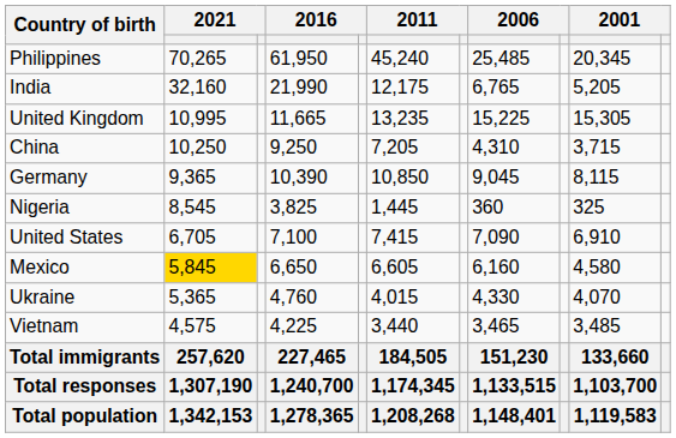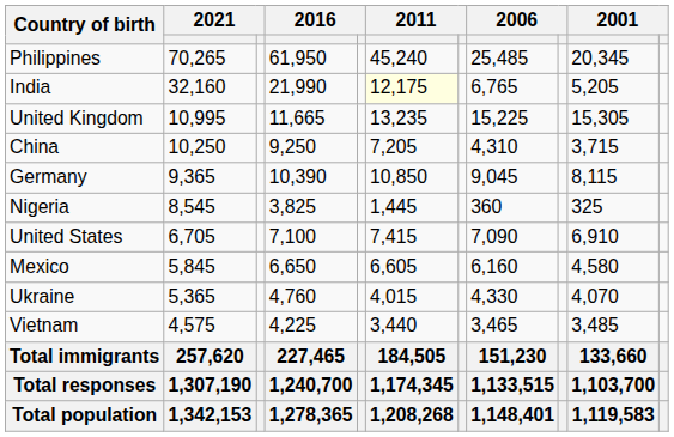India | column 6: no background -> lightyellow background
Mexico | column 2: gold background -> no background
